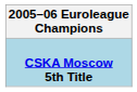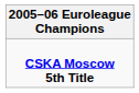row 2 | column 1: lightblue background -> no background
